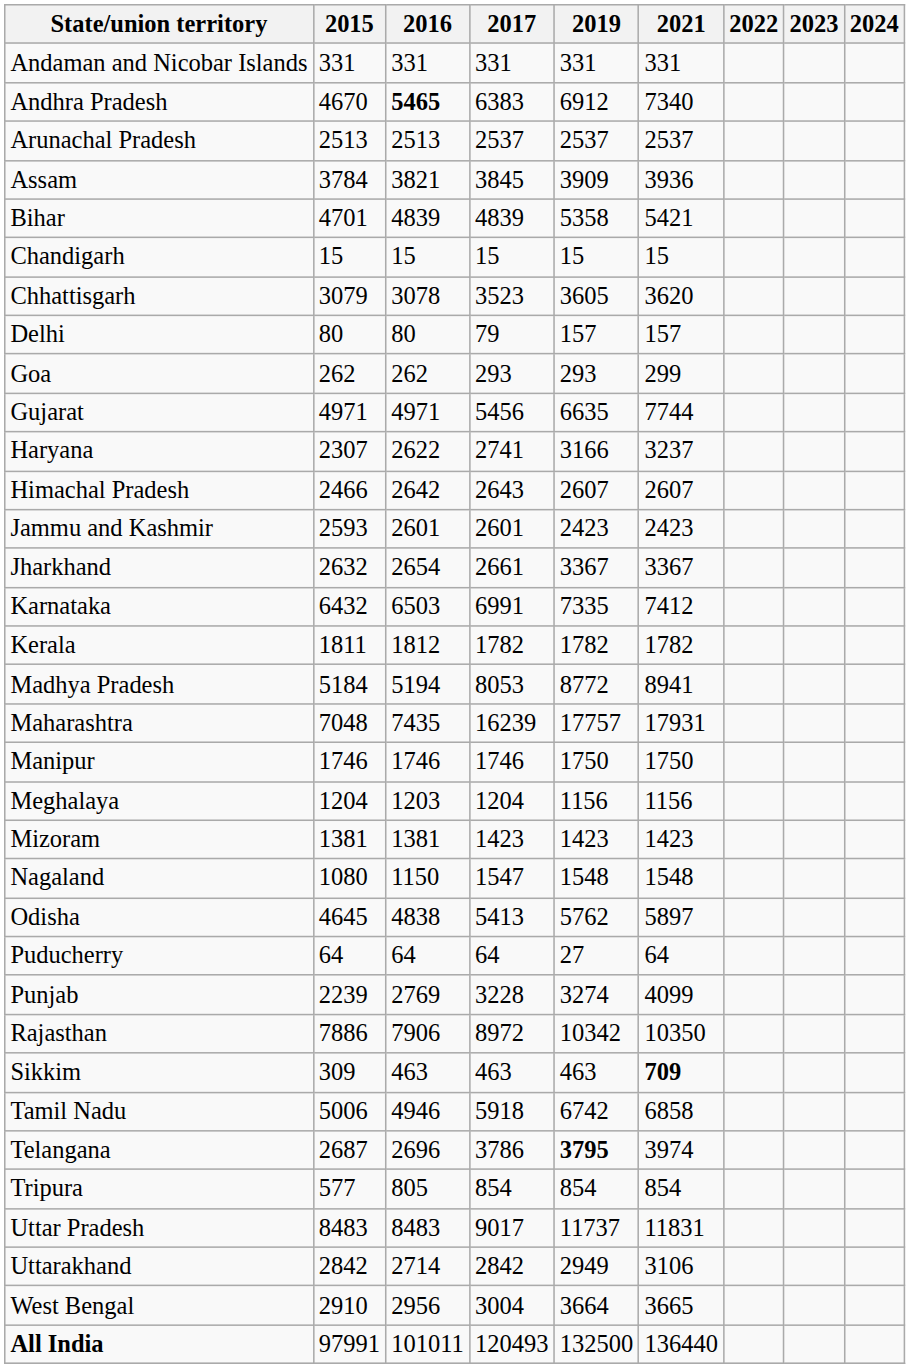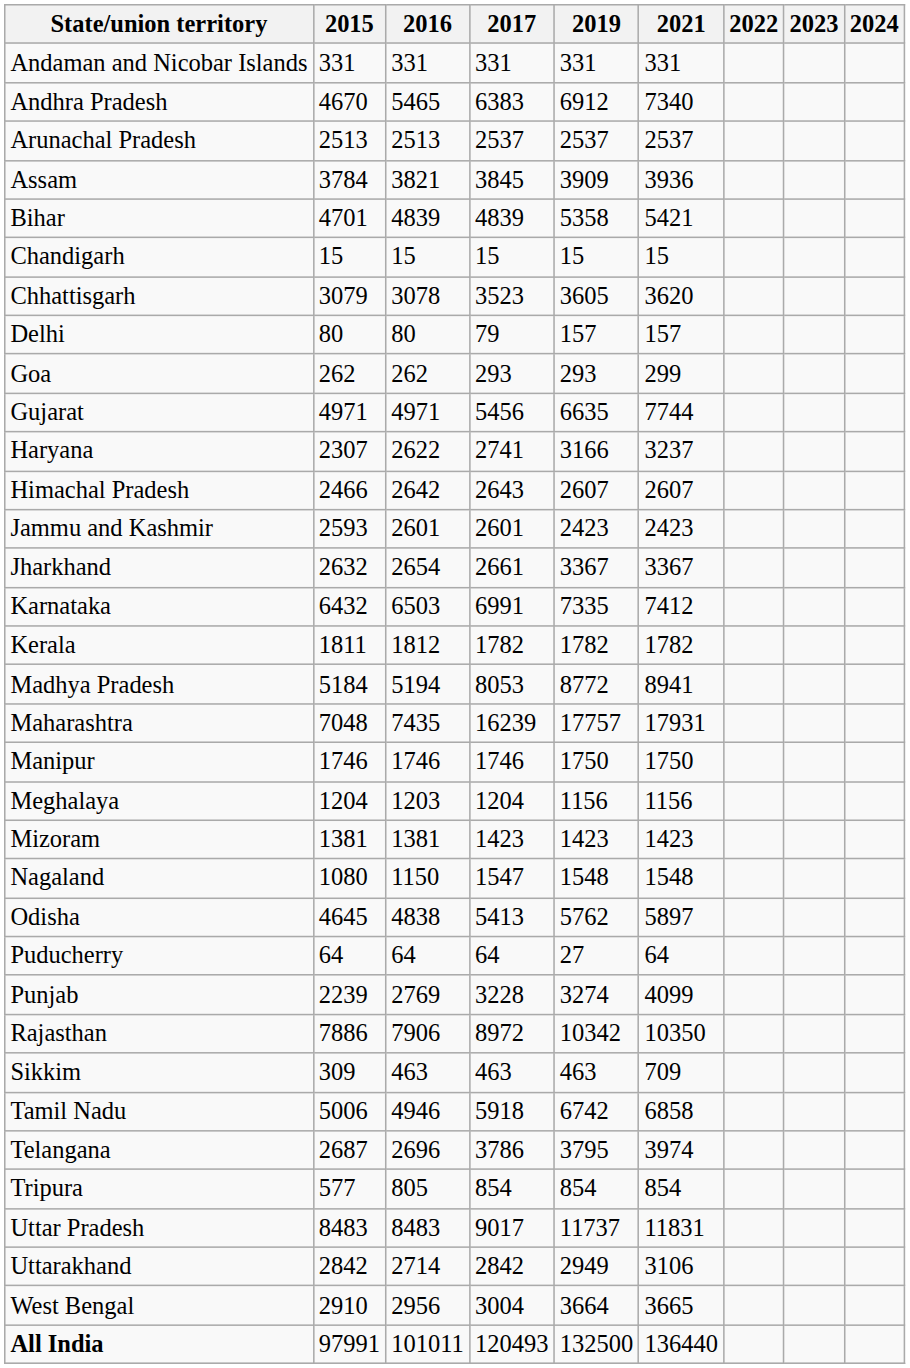Andhra Pradesh | 2016: bold -> normal
Sikkim | 2021: bold -> normal
Telangana | 2019: bold -> normal
